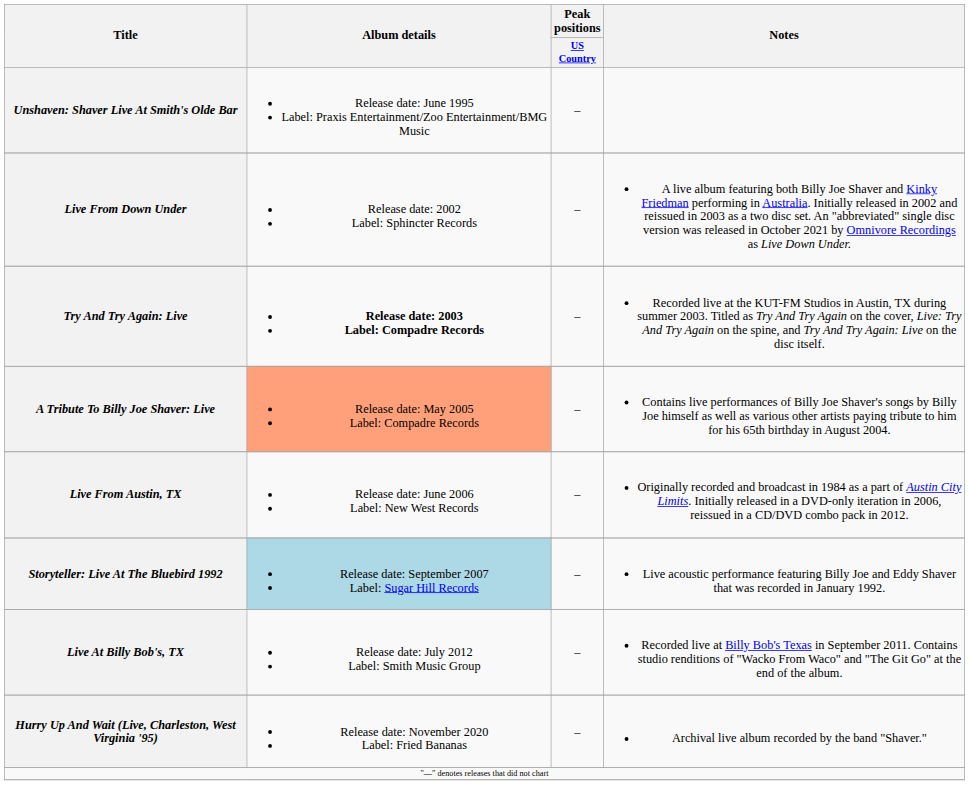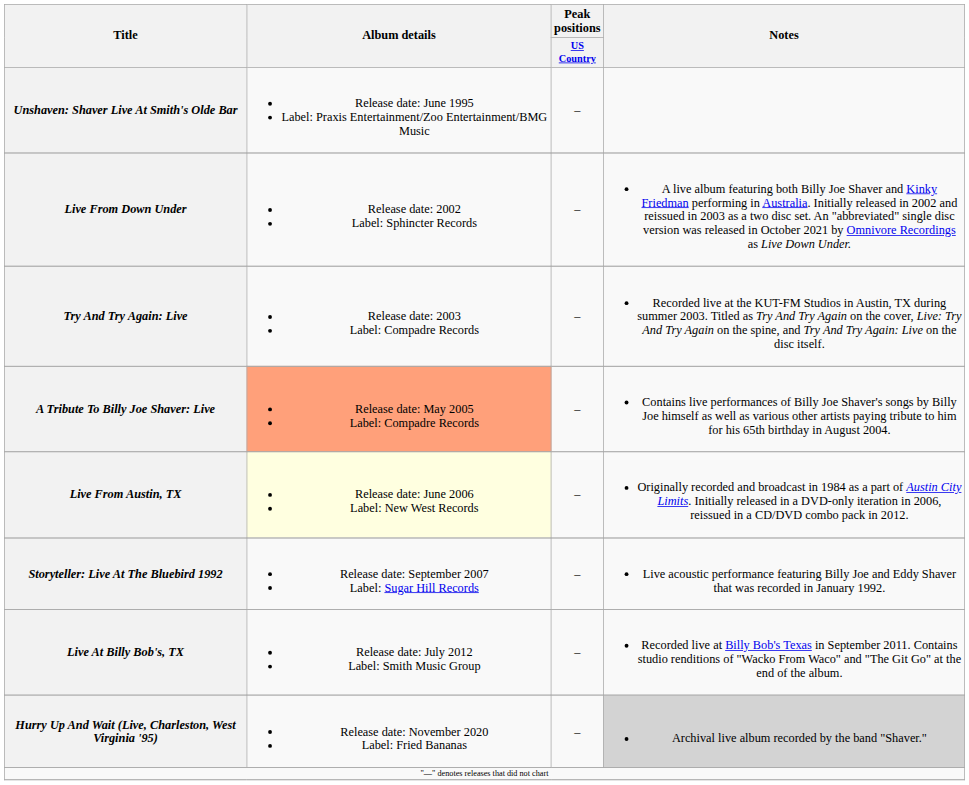Try And Try Again: Live | Album details: bold -> normal
Live From Austin, TX | Album details: no background -> lightyellow background
Storyteller: Live At The Bluebird 1992 | Album details: lightblue background -> no background
Hurry Up And Wait (Live, Charleston, West Virginia '95) | Notes: no background -> lightgrey background
